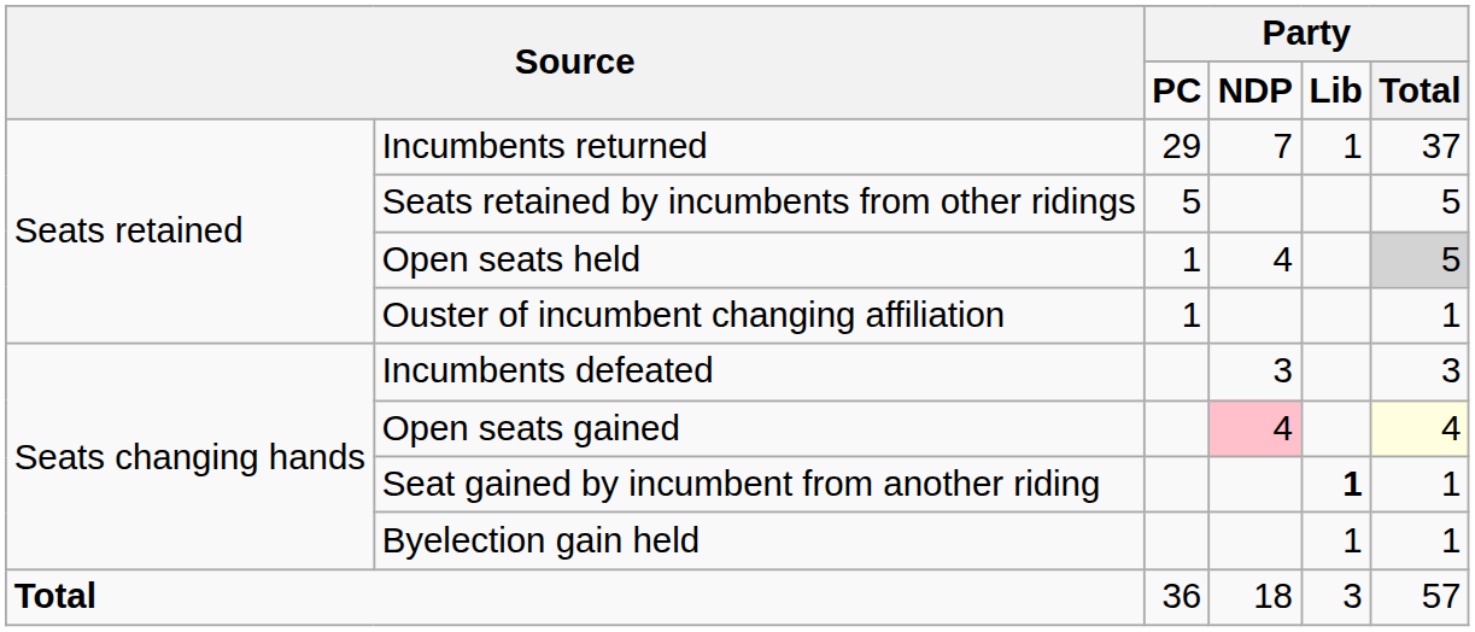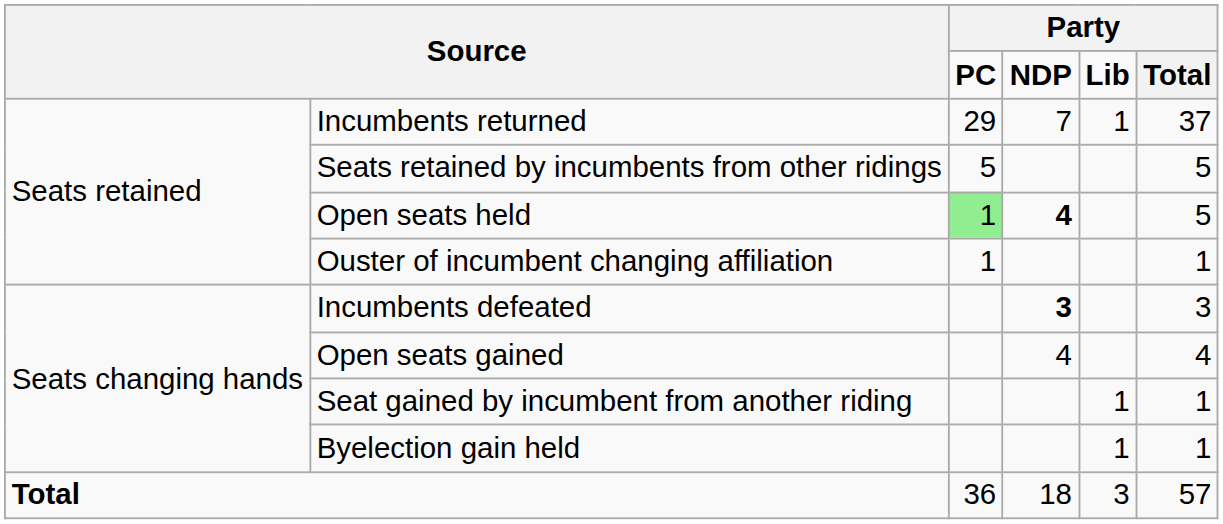Open seats held | column 3: no background -> lightgreen background
Open seats held | column 4: normal -> bold
Open seats held | column 6: lightgrey background -> no background
Incumbents defeated | column 4: normal -> bold
Open seats gained | column 4: pink background -> no background
Open seats gained | column 6: lightyellow background -> no background
Seat gained by incumbent from another riding | column 5: bold -> normal
